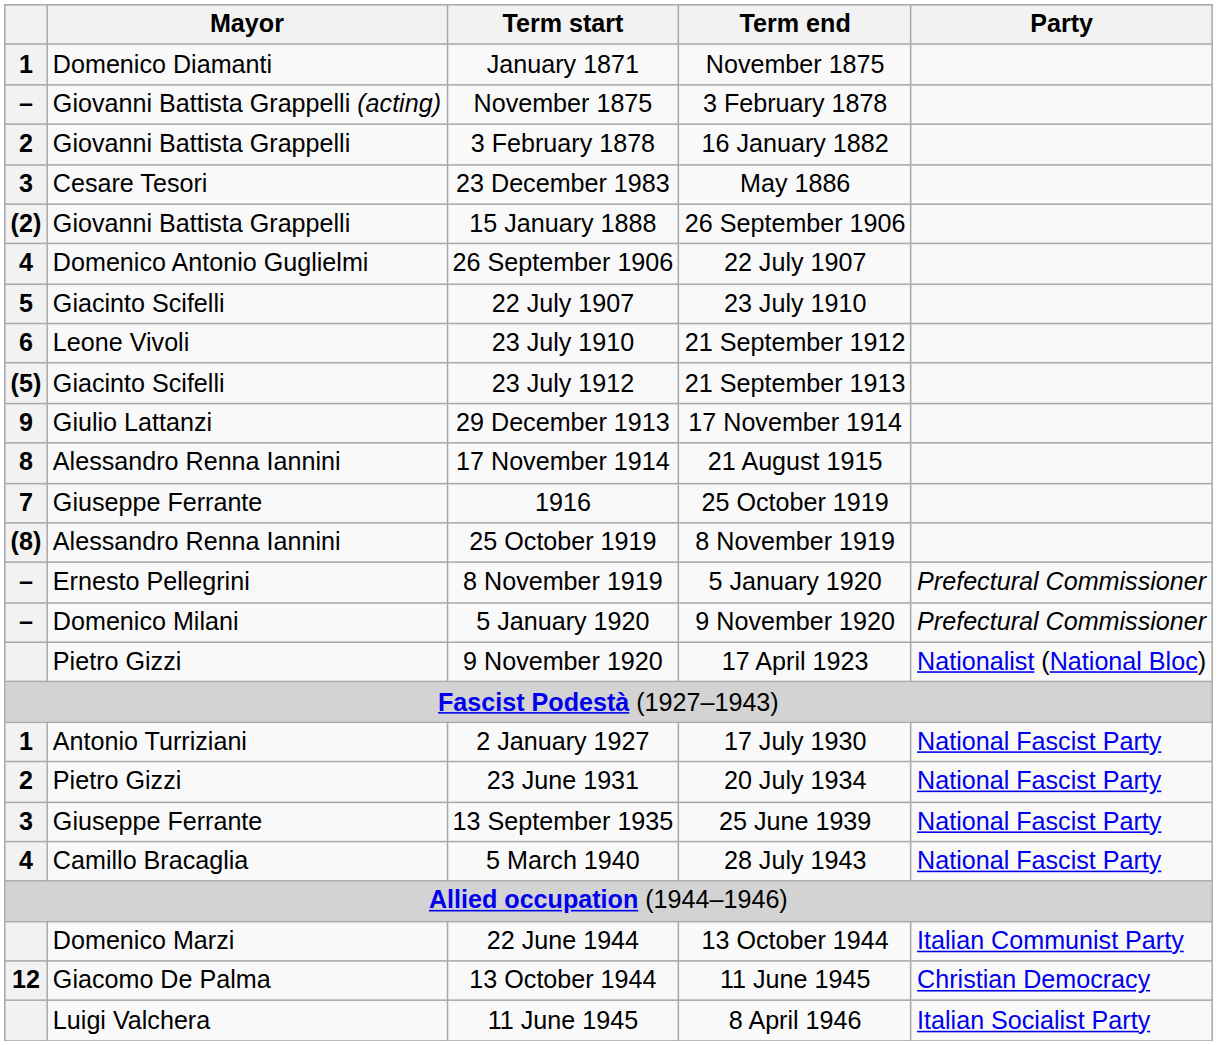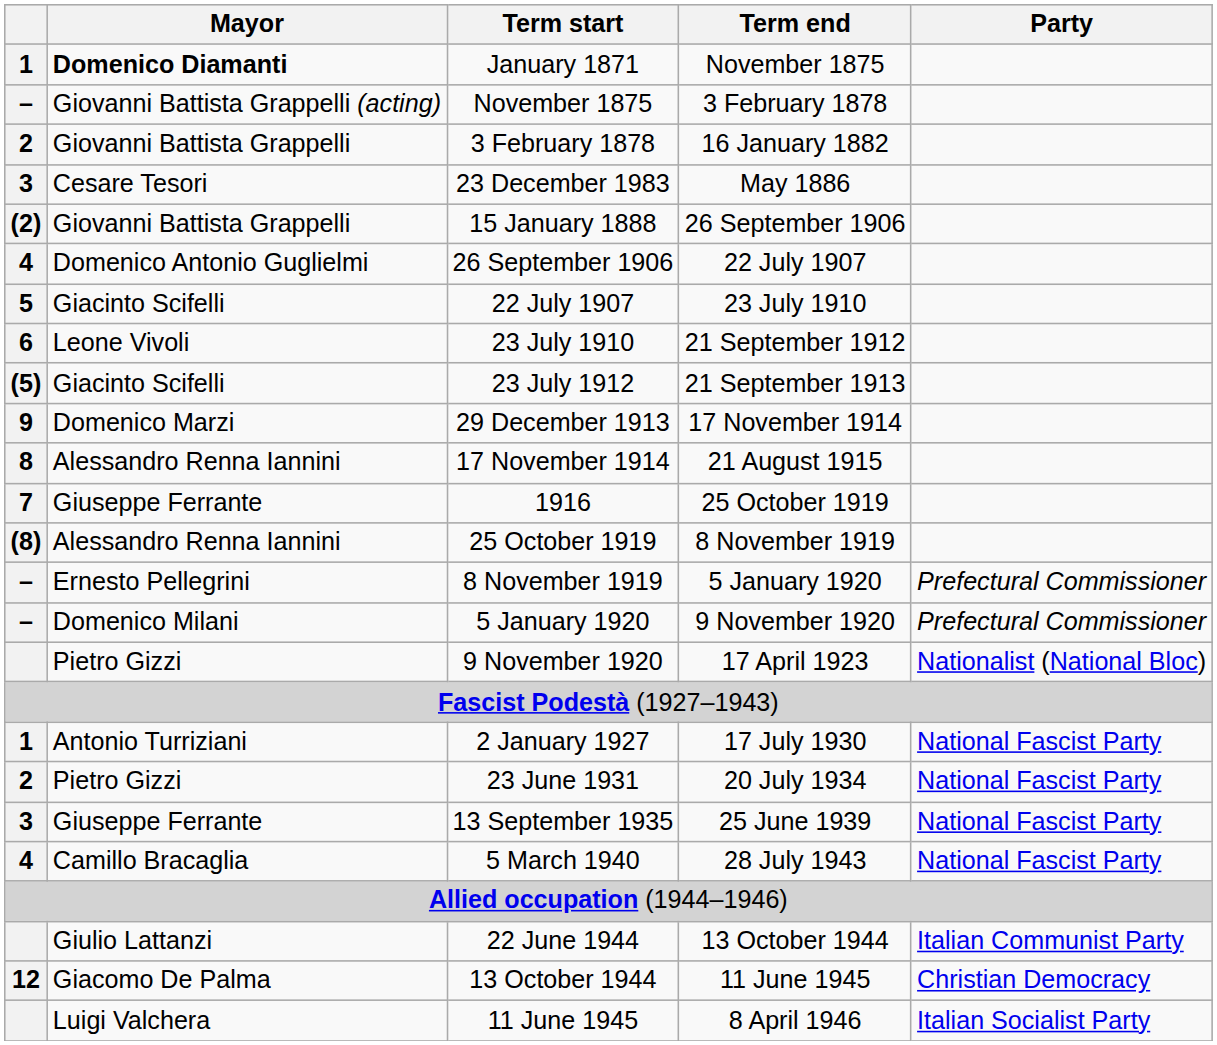January 1871 | Mayor: normal -> bold
29 December 1913 | Mayor: Giulio Lattanzi -> Domenico Marzi
22 June 1944 | Mayor: Domenico Marzi -> Giulio Lattanzi
